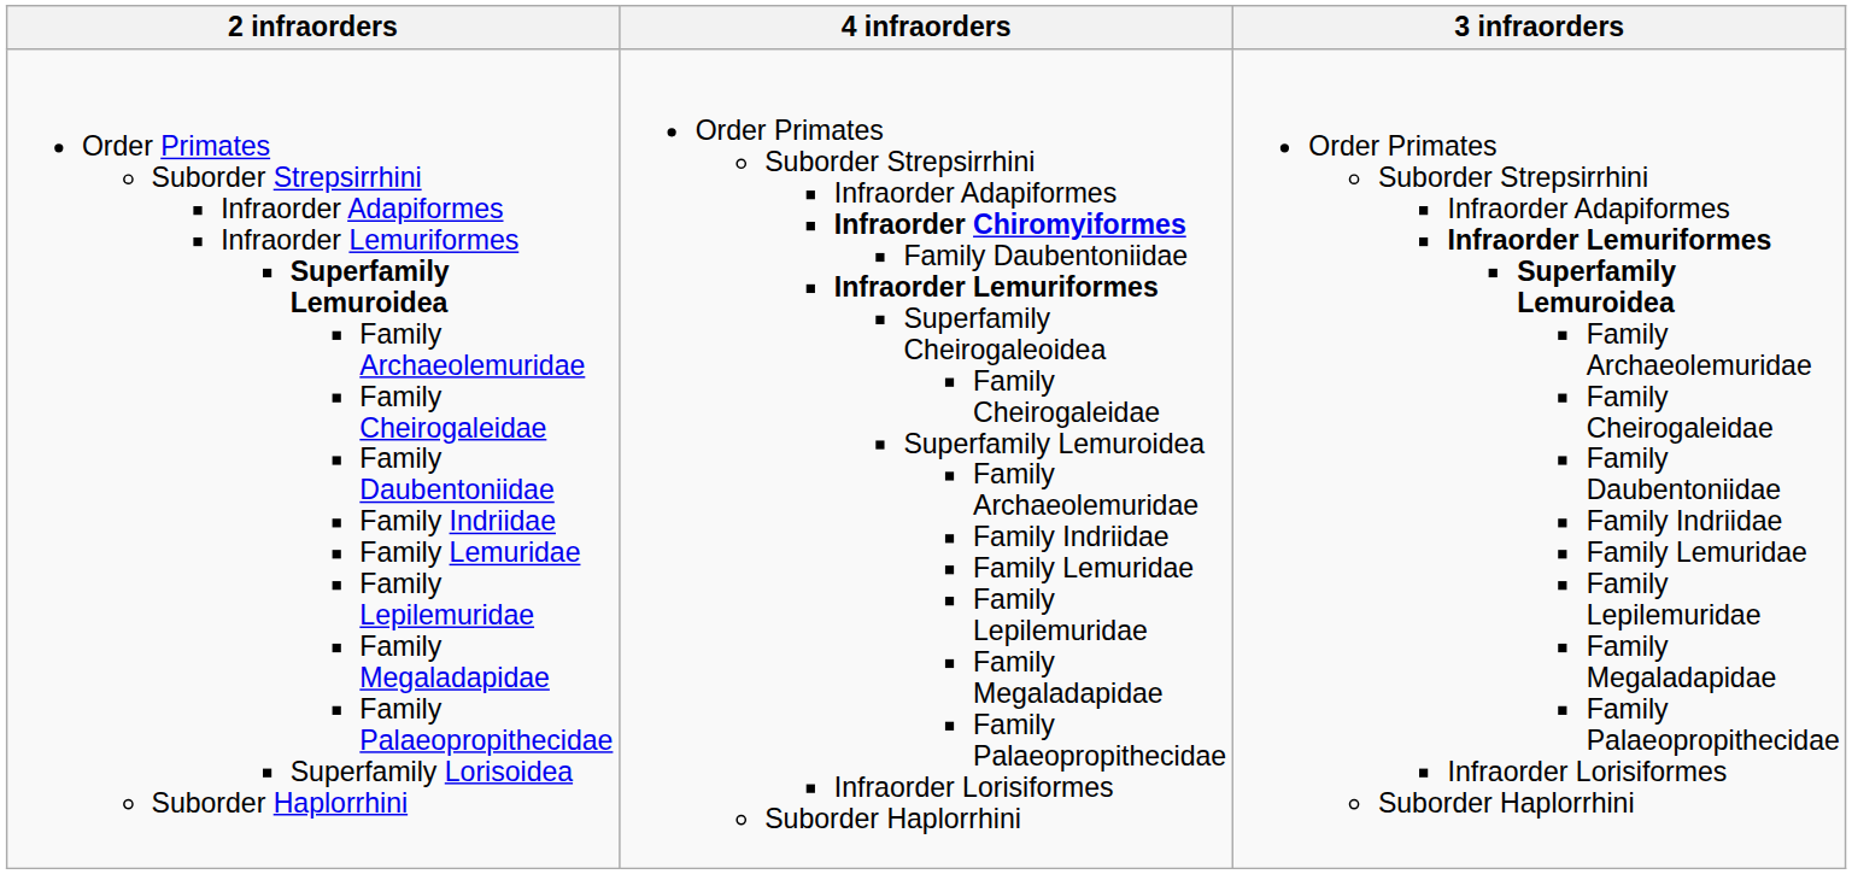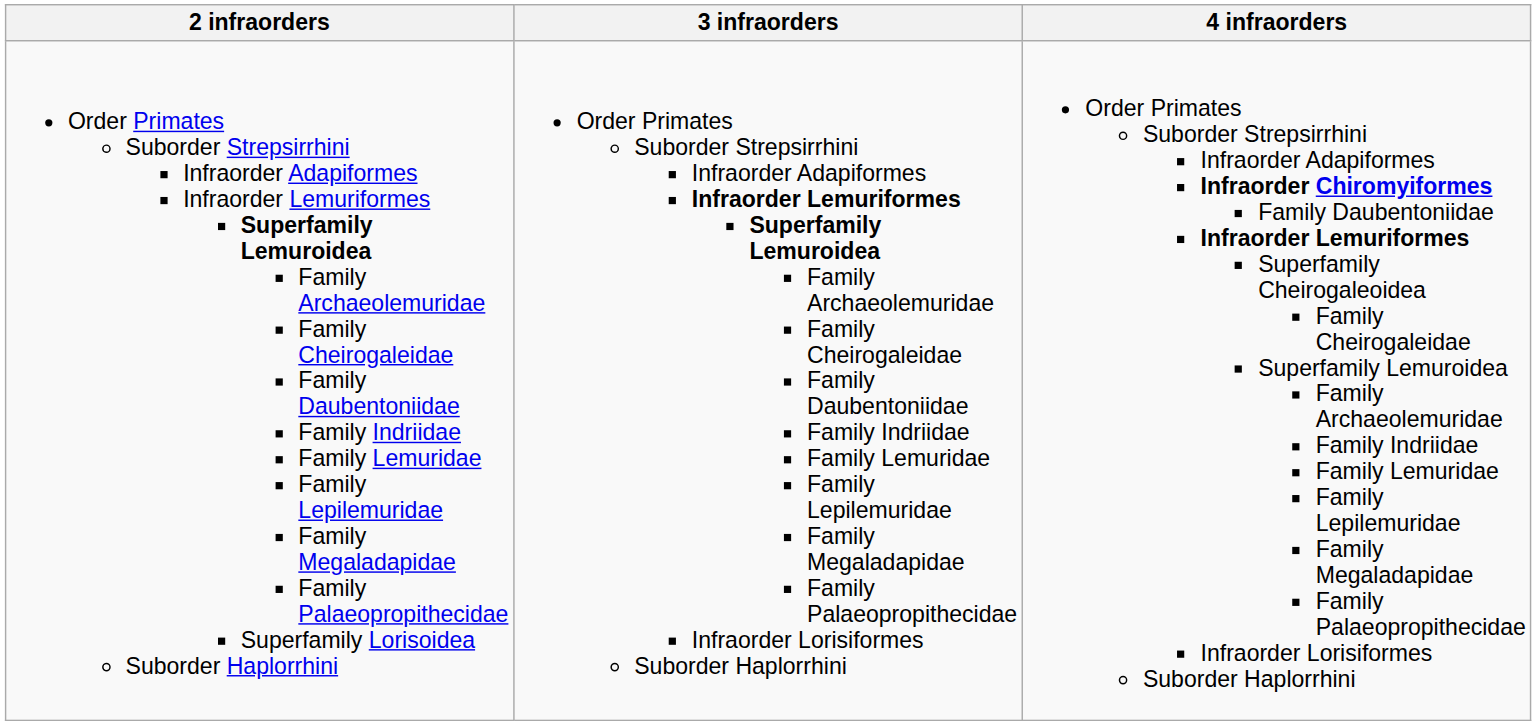columns swapped: 3 infraorders <-> 4 infraorders
